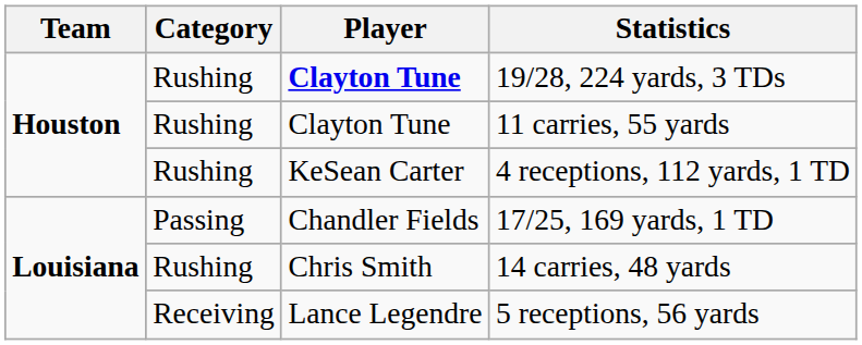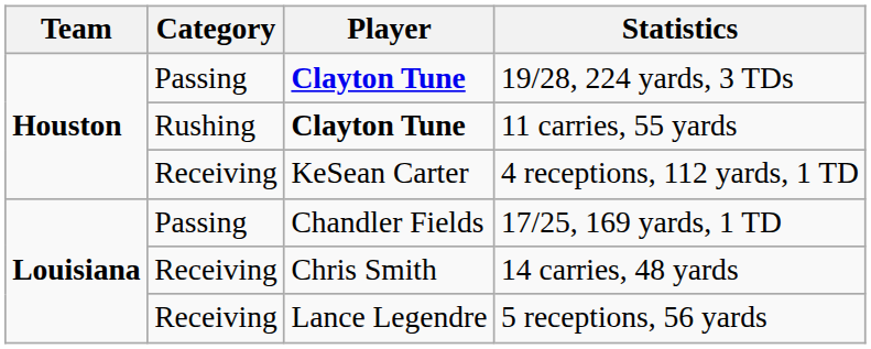19/28, 224 yards, 3 TDs | Category: Rushing -> Passing
11 carries, 55 yards | Player: normal -> bold
4 receptions, 112 yards, 1 TD | Category: Rushing -> Receiving
14 carries, 48 yards | Category: Rushing -> Receiving
